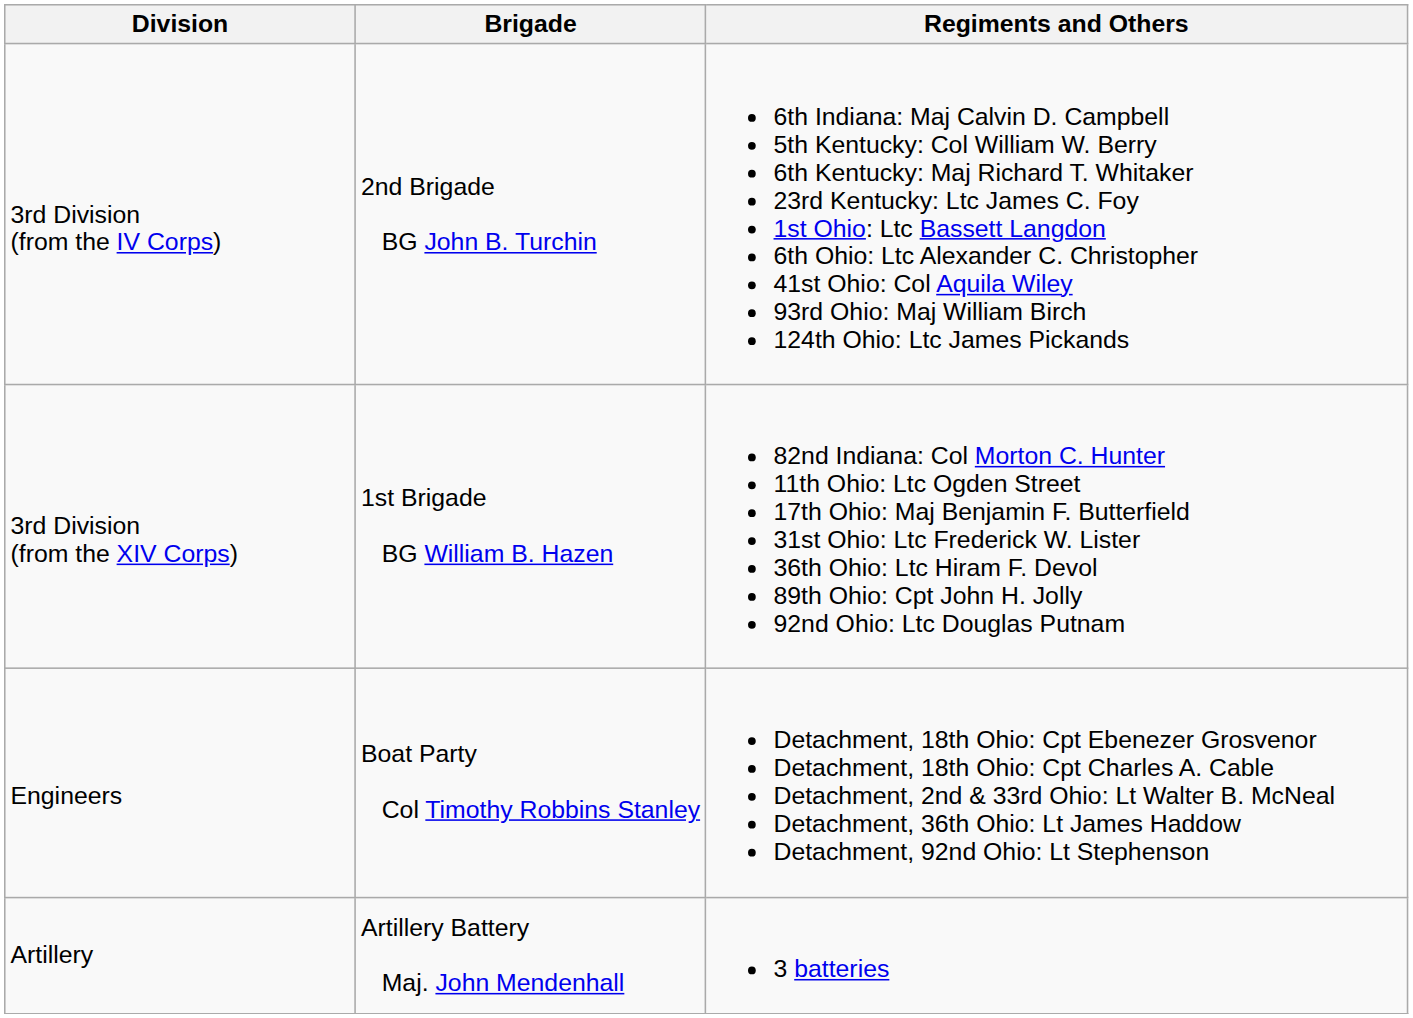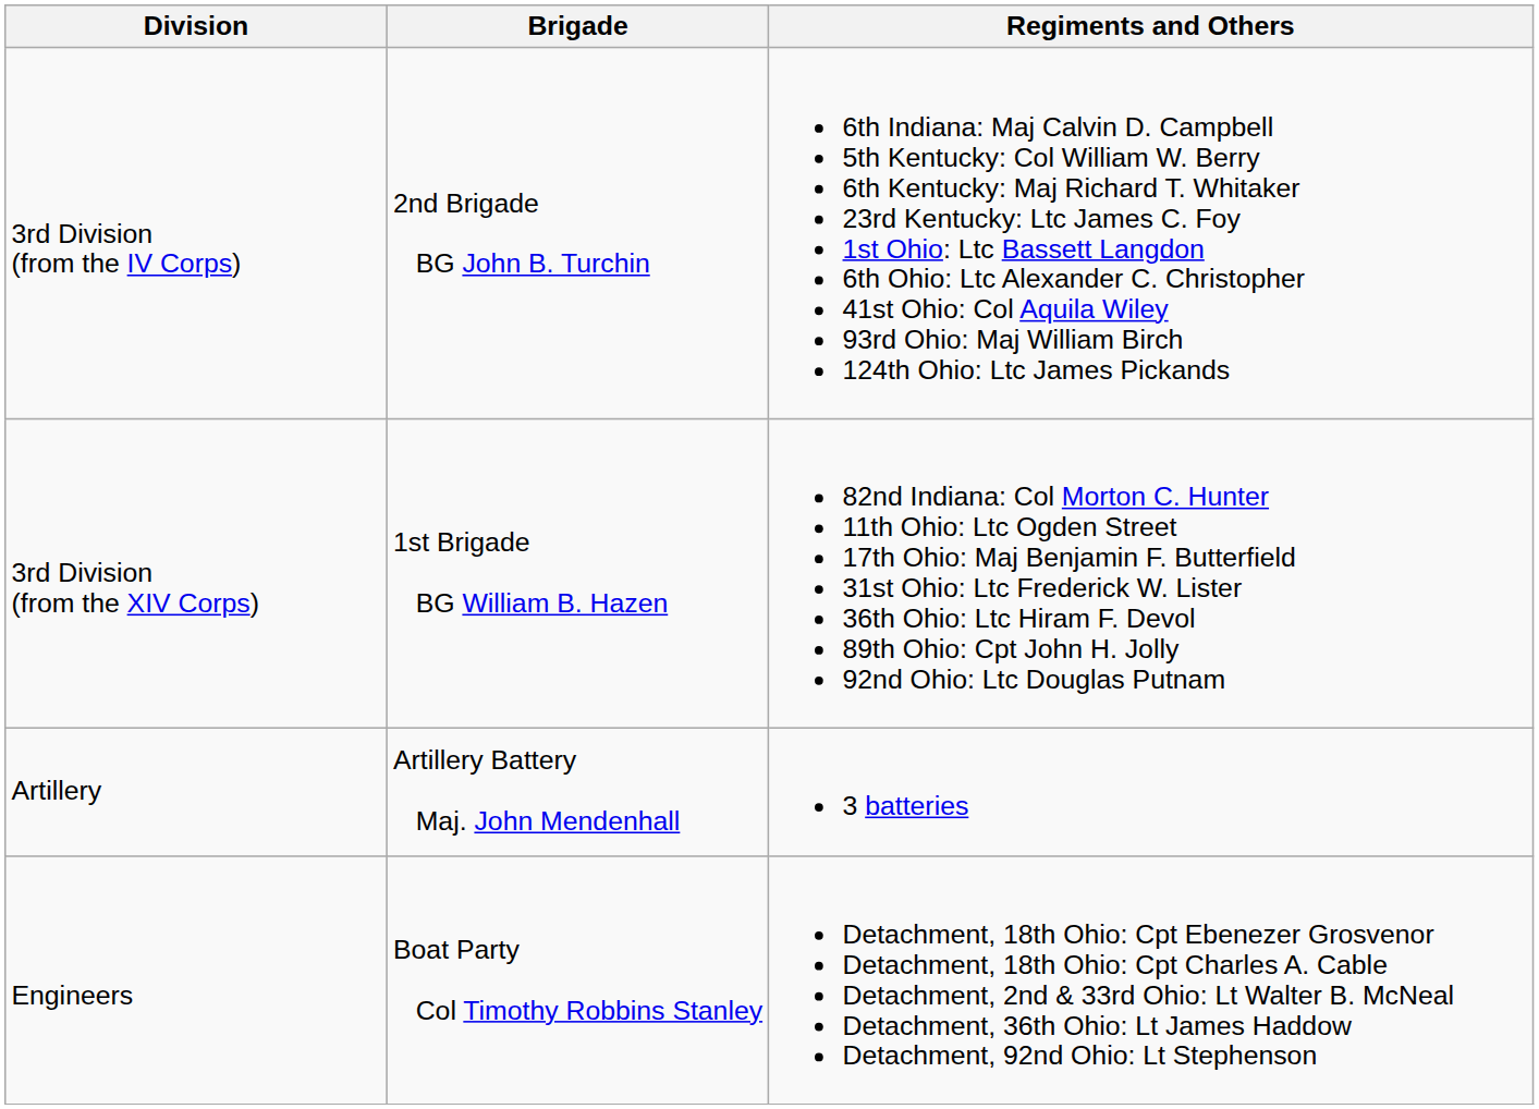rows swapped: Engineers <-> Artillery
